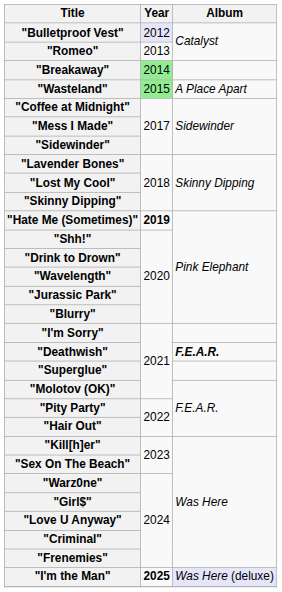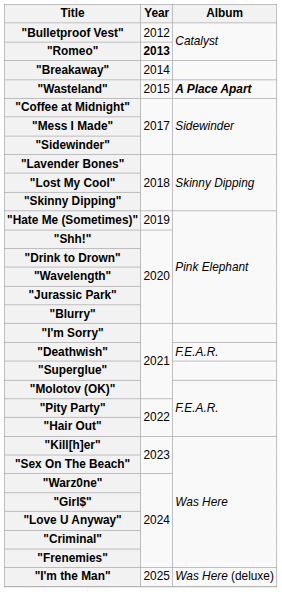"Bulletproof Vest" | Year: lavender background -> no background
"Romeo" | Year: normal -> bold
"Breakaway" | Year: lightgreen background -> no background
"Wasteland" | Year: lightgreen background -> no background
"Wasteland" | Album: normal -> bold
"Hate Me (Sometimes)" | Year: bold -> normal
"Deathwish" | Album: bold -> normal
"I'm the Man" | Year: bold -> normal
"I'm the Man" | Album: lavender background -> no background
